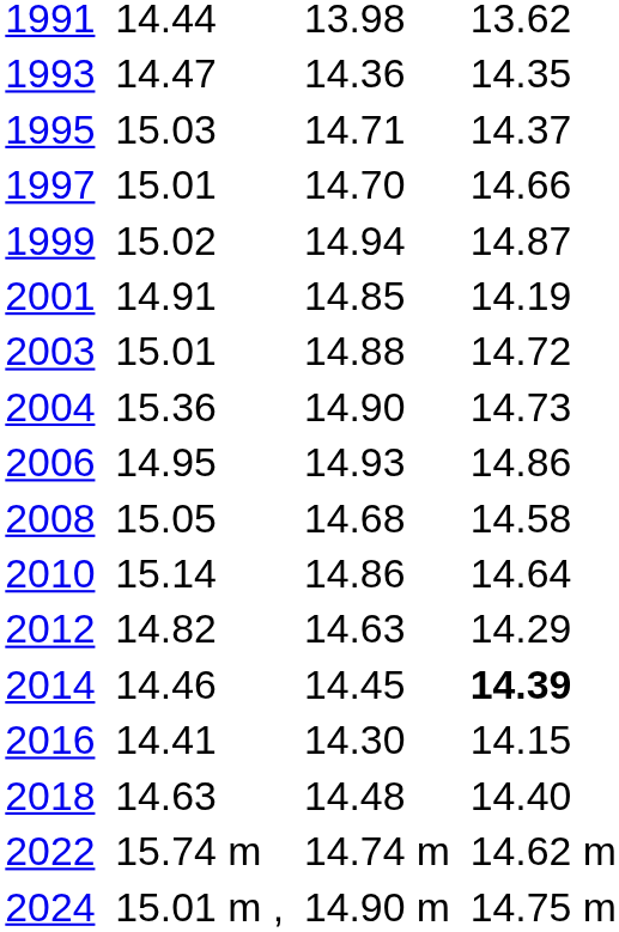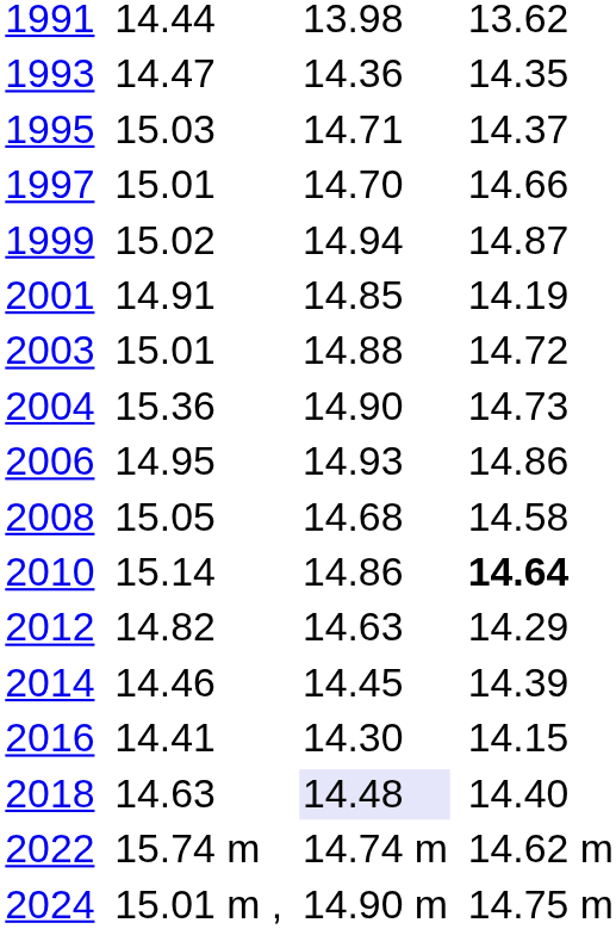2010 | column 4: normal -> bold
2014 | column 4: bold -> normal
2018 | column 3: no background -> lavender background
